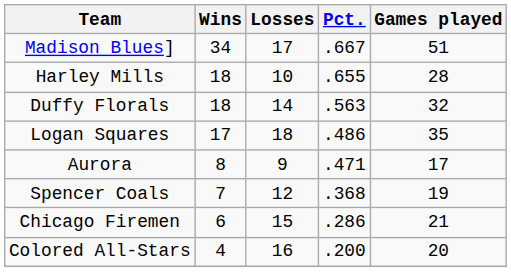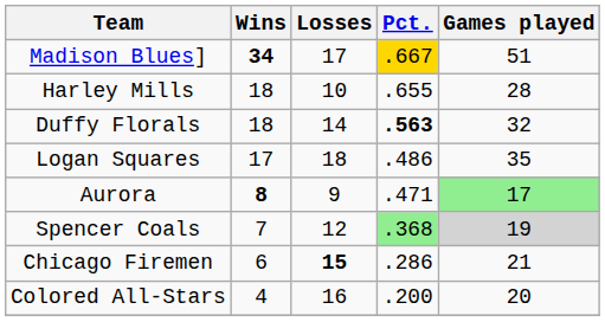Madison Blues] | Wins: normal -> bold
Madison Blues] | Pct.: no background -> gold background
Duffy Florals | Pct.: normal -> bold
Aurora | Wins: normal -> bold
Aurora | Games played: no background -> lightgreen background
Spencer Coals | Pct.: no background -> lightgreen background
Spencer Coals | Games played: no background -> lightgrey background
Chicago Firemen | Losses: normal -> bold
